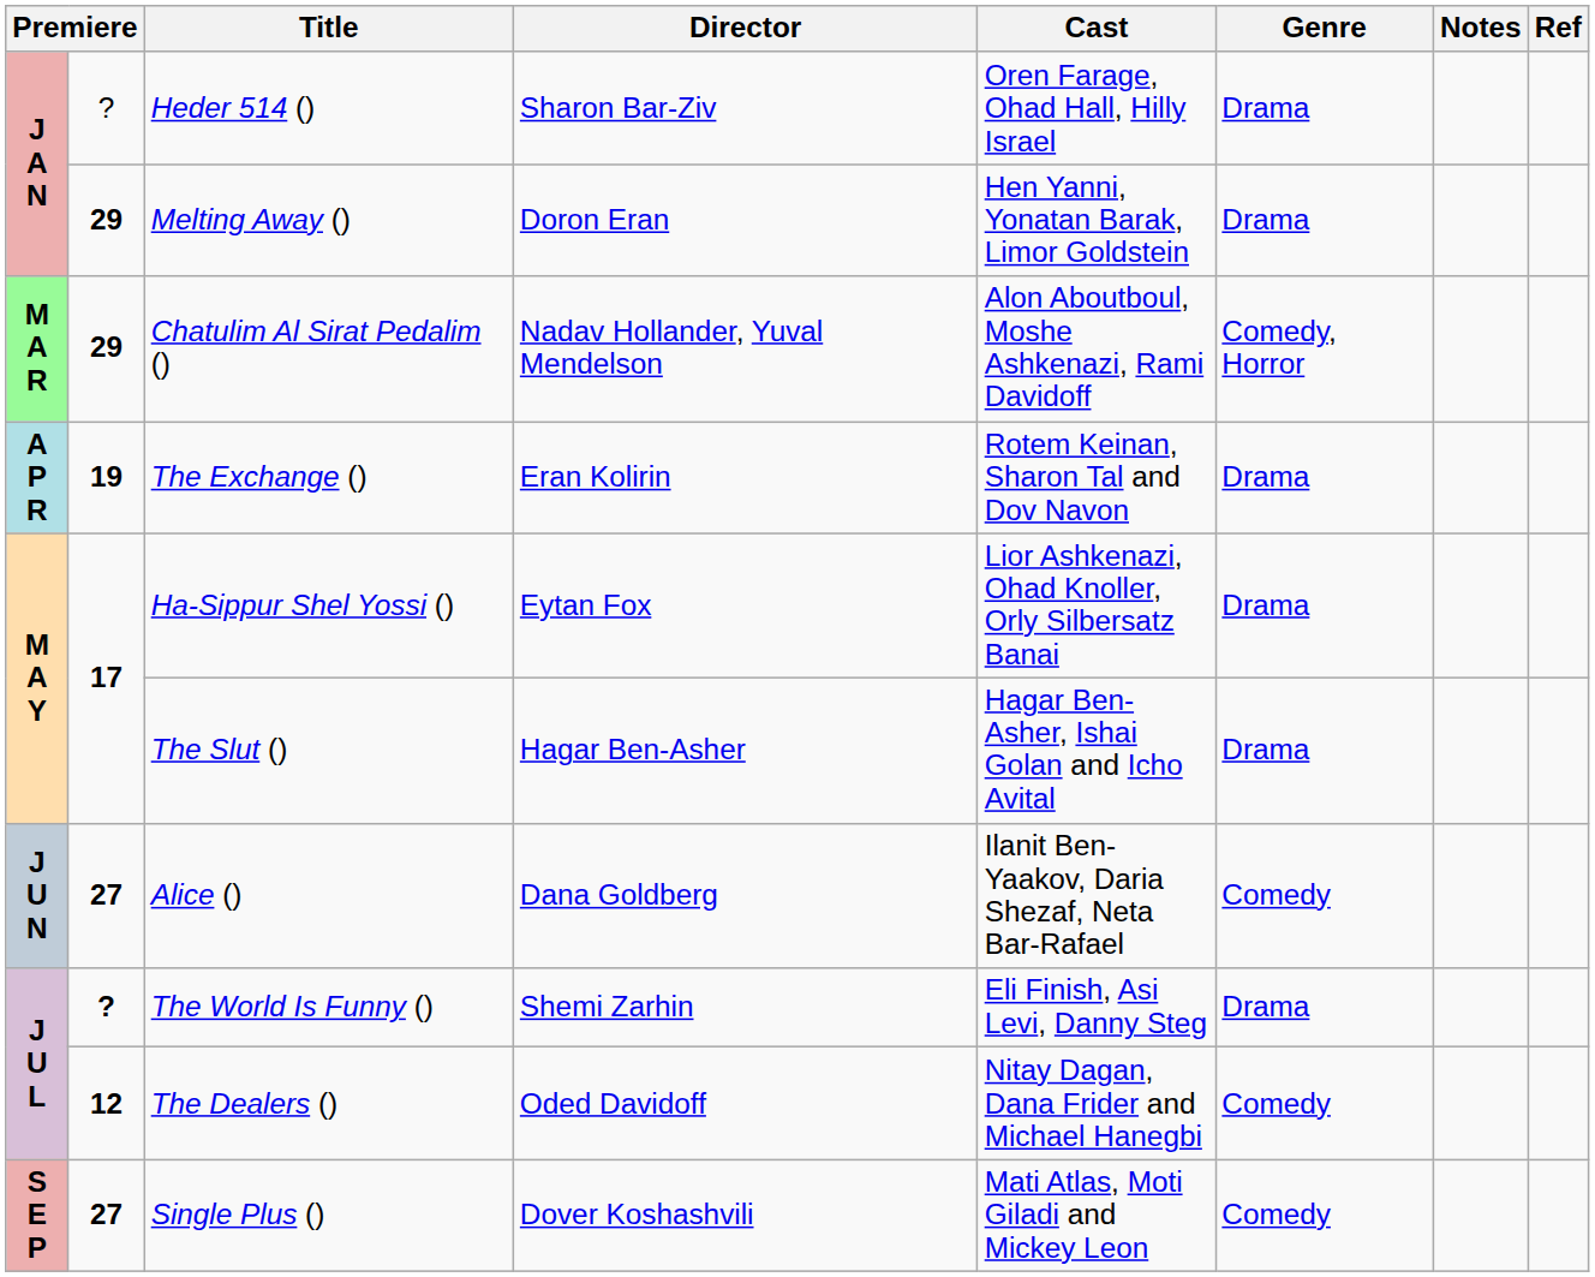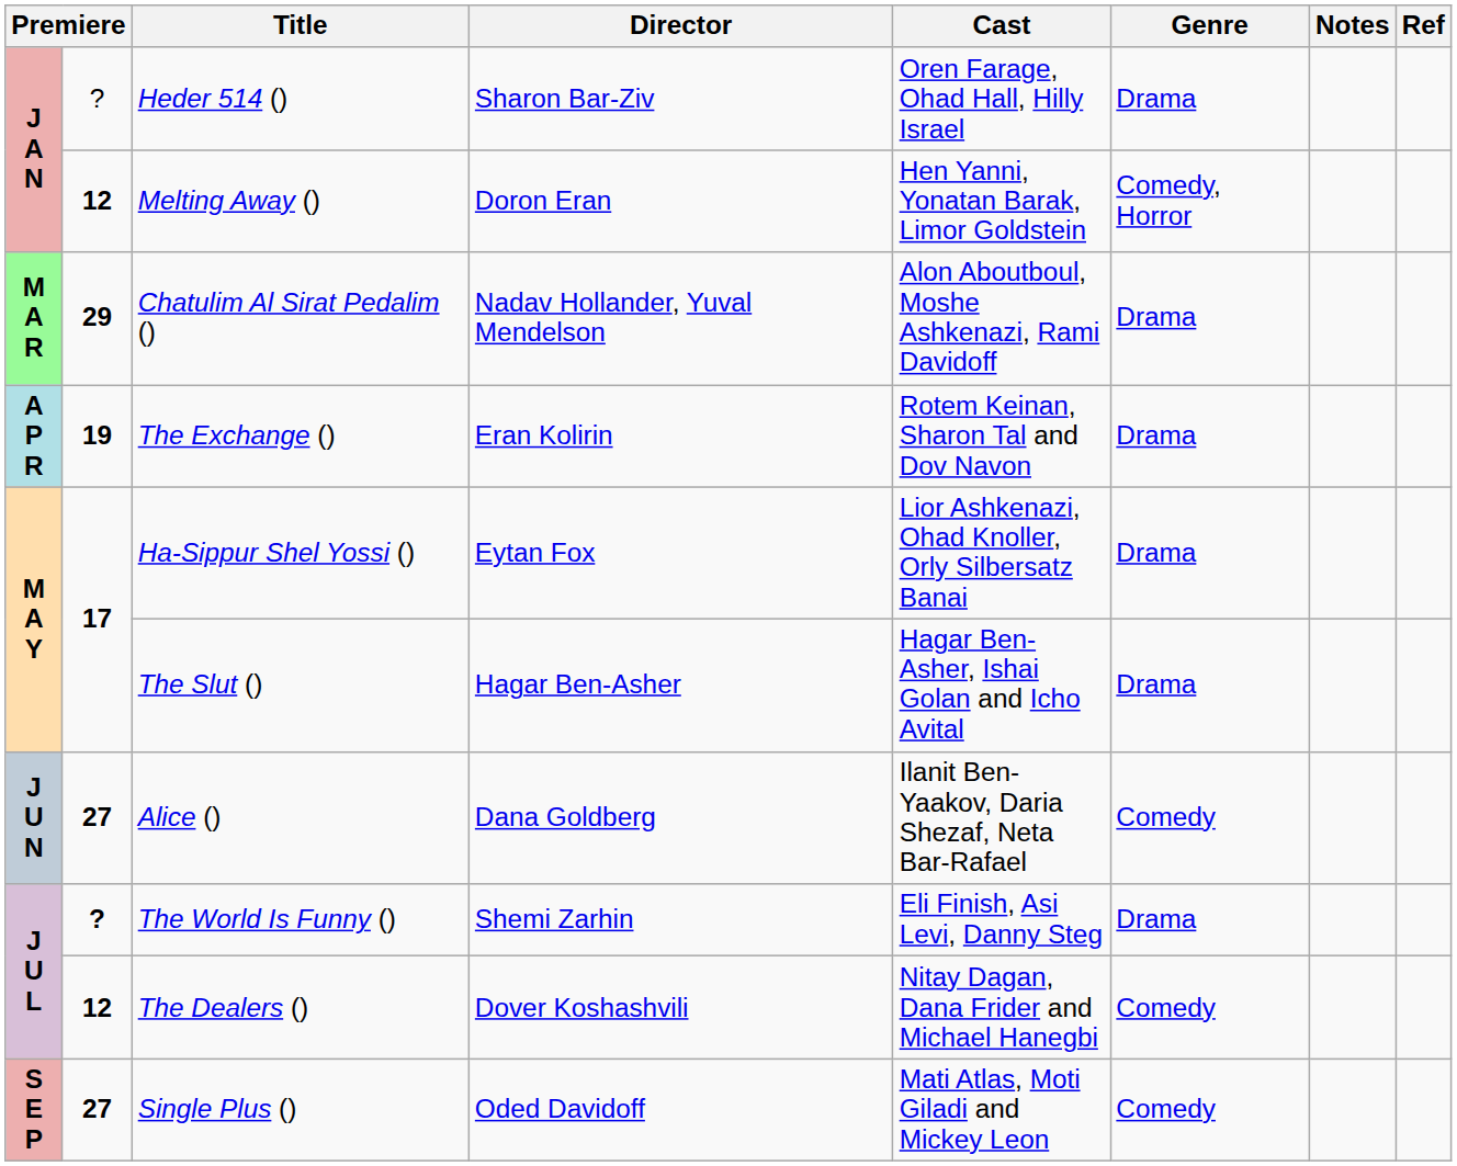Melting Away () | column 2: 29 -> 12
Melting Away () | Genre: Drama -> Comedy, Horror
Chatulim Al Sirat Pedalim () | Genre: Comedy, Horror -> Drama
The Dealers () | Director: Oded Davidoff -> Dover Koshashvili
Single Plus () | Director: Dover Koshashvili -> Oded Davidoff
